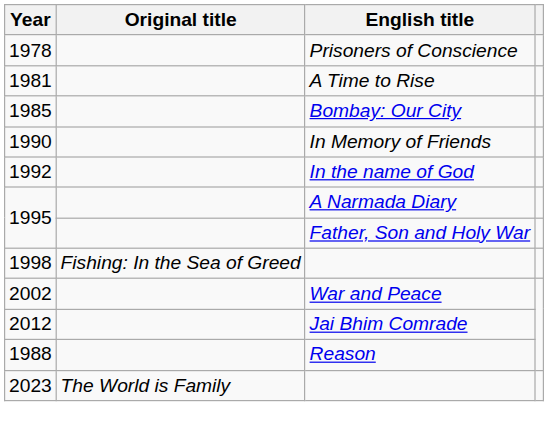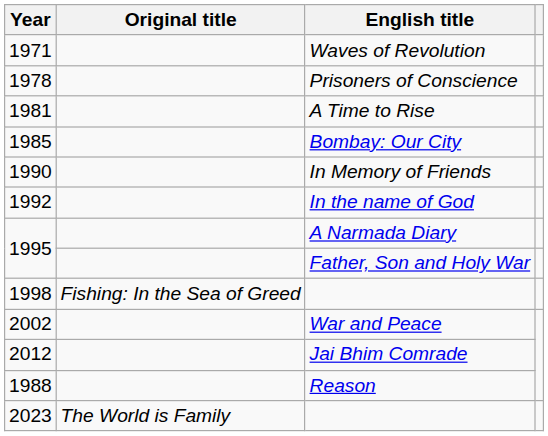+ row: 1971 | Waves of Revolution
